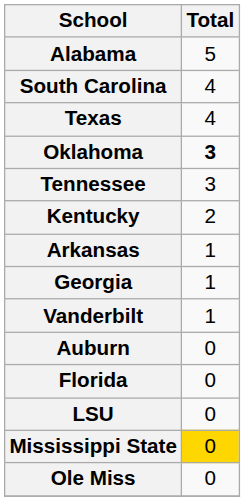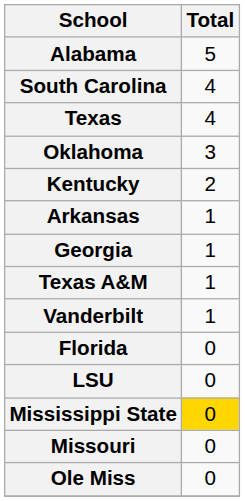Oklahoma | Total: bold -> normal
- row: Tennessee | 3
+ row: Texas A&M | 1
- row: Auburn | 0
+ row: Missouri | 0
